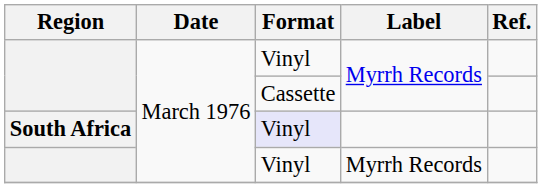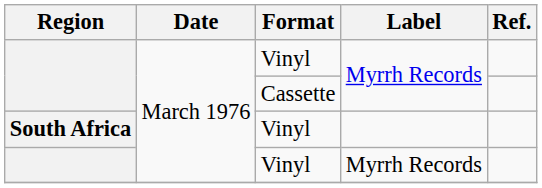South Africa | Format: lavender background -> no background
